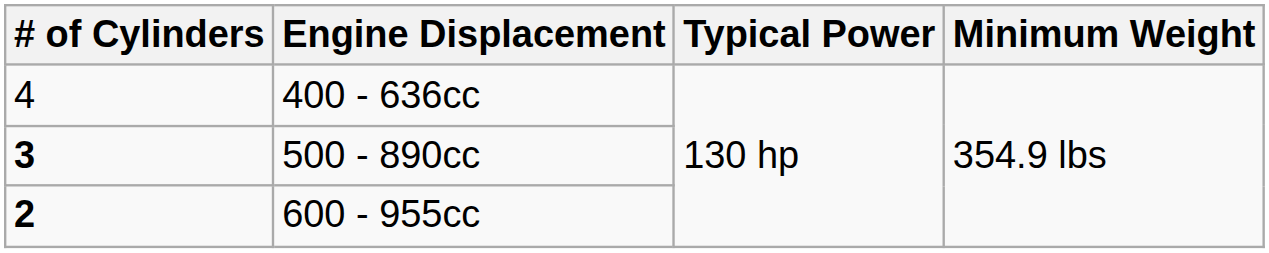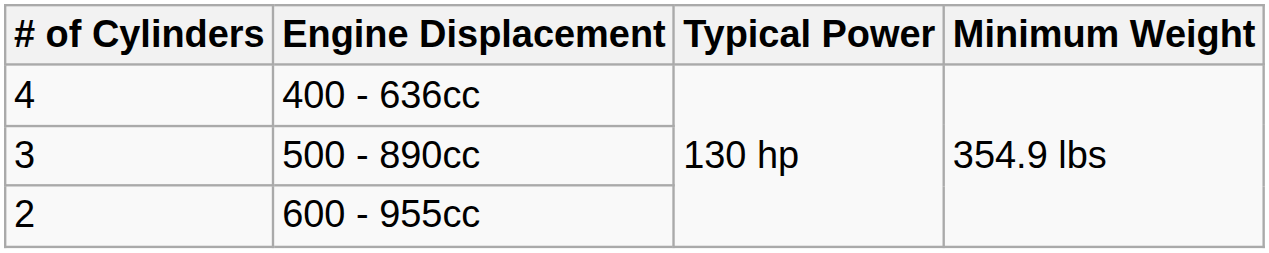500 - 890cc | # of Cylinders: bold -> normal
600 - 955cc | # of Cylinders: bold -> normal
